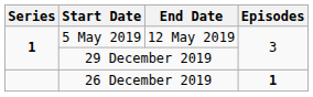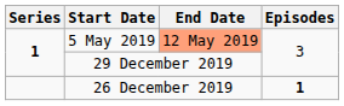5 May 2019 | End Date: no background -> lightsalmon background
